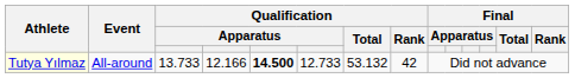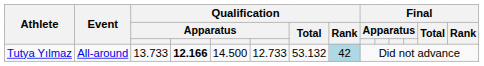row 4 | Athlete: lightyellow background -> no background
row 4 | column 4: normal -> bold
row 4 | column 5: bold -> normal
row 4 | Qualification / Rank: no background -> lightblue background
